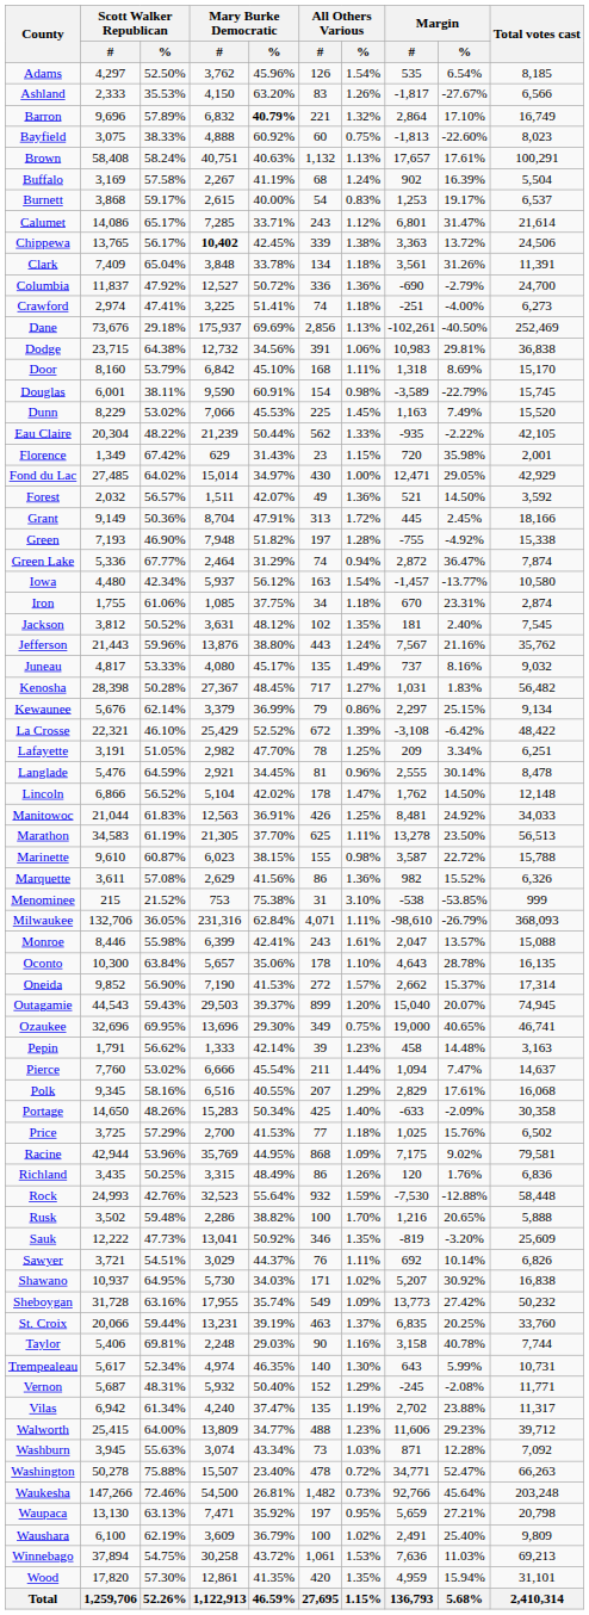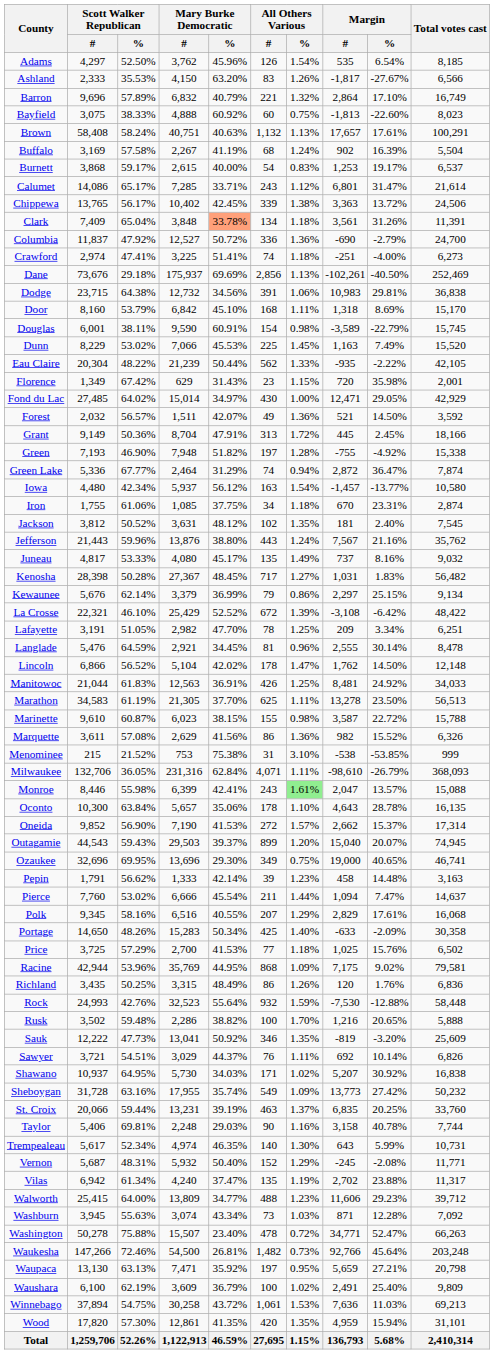Barron | Mary Burke Democratic / %: bold -> normal
Chippewa | Mary Burke Democratic / #: bold -> normal
Clark | Mary Burke Democratic / %: no background -> lightsalmon background
Monroe | All Others Various / %: no background -> lightgreen background
